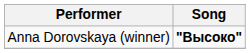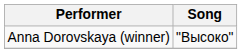Anna Dorovskaya (winner) | Song: bold -> normal
